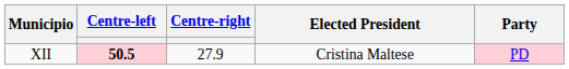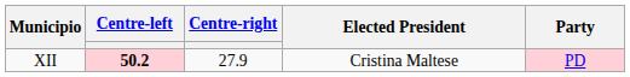XII | Centre-left: 50.5 -> 50.2
